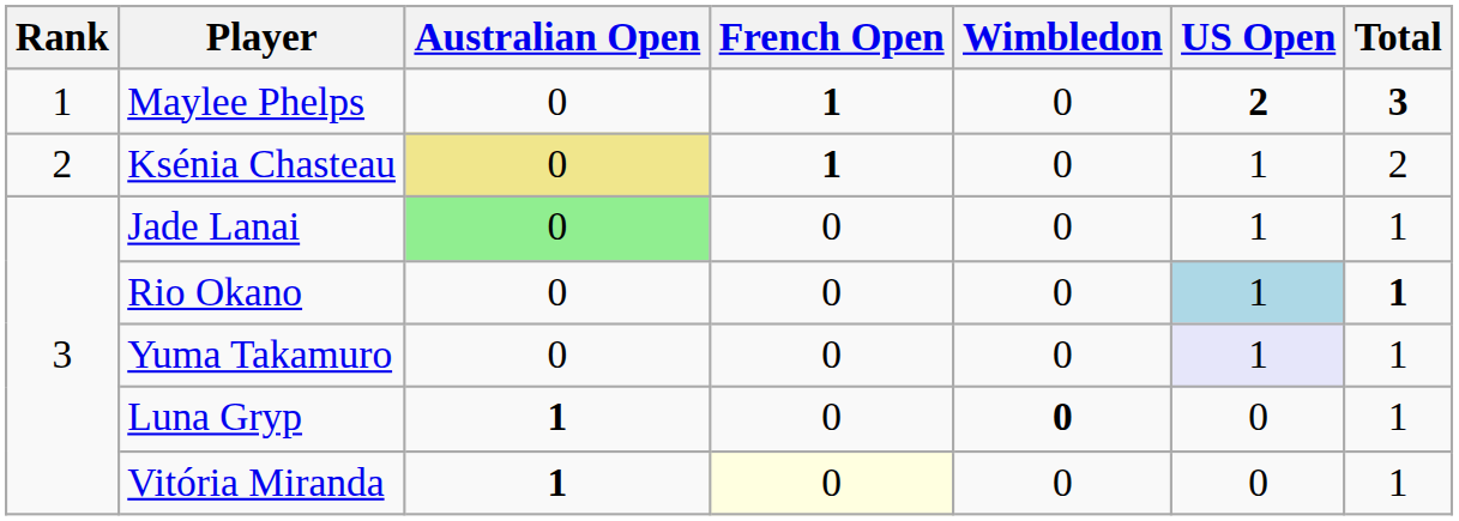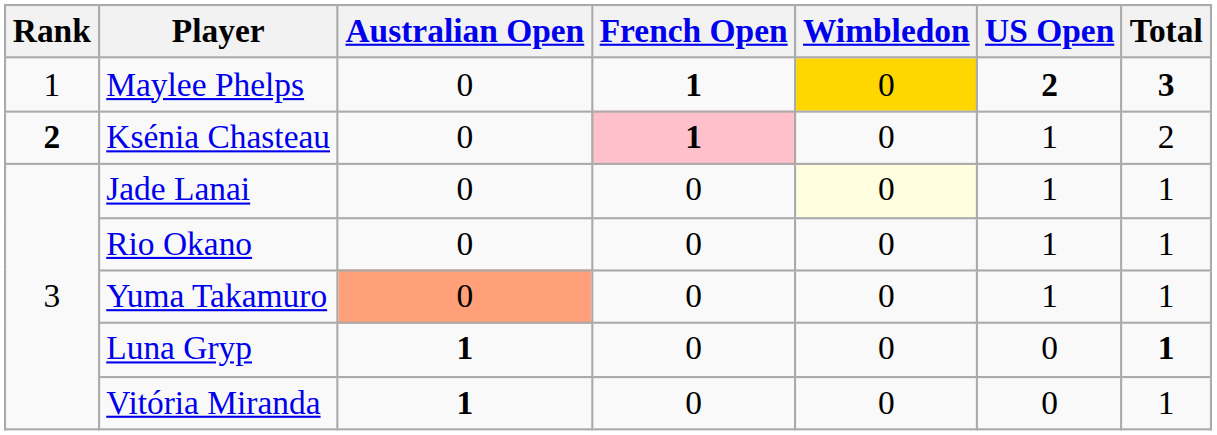Maylee Phelps | Wimbledon: no background -> gold background
Ksénia Chasteau | Rank: normal -> bold
Ksénia Chasteau | Australian Open: khaki background -> no background
Ksénia Chasteau | French Open: no background -> pink background
Jade Lanai | Australian Open: lightgreen background -> no background
Jade Lanai | Wimbledon: no background -> lightyellow background
Rio Okano | US Open: lightblue background -> no background
Rio Okano | Total: bold -> normal
Yuma Takamuro | Australian Open: no background -> lightsalmon background
Yuma Takamuro | US Open: lavender background -> no background
Luna Gryp | Wimbledon: bold -> normal
Luna Gryp | Total: normal -> bold
Vitória Miranda | French Open: lightyellow background -> no background
